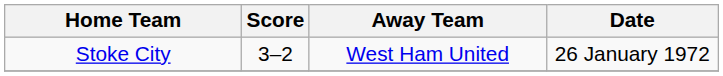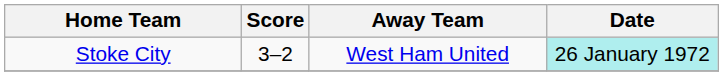Stoke City | Date: no background -> paleturquoise background
